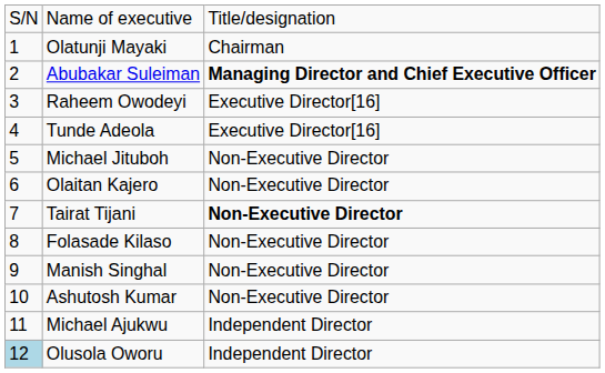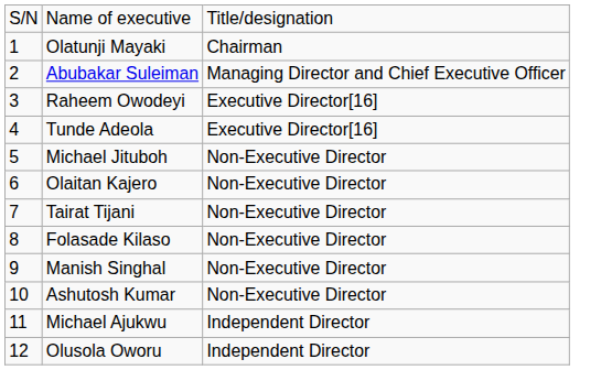Abubakar Suleiman | column 3: bold -> normal
Tairat Tijani | column 3: bold -> normal
Olusola Oworu | column 1: lightblue background -> no background
